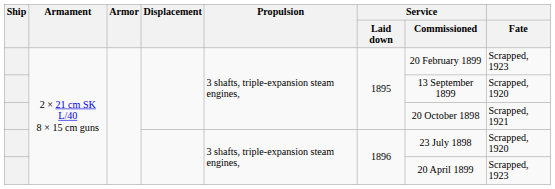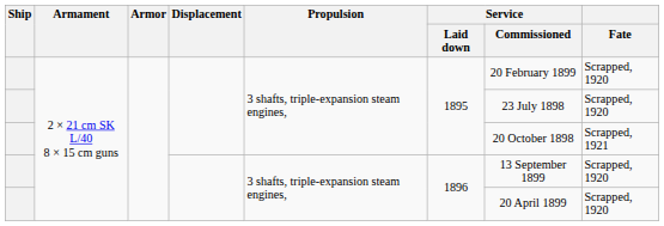row 3 | Fate: Scrapped, 1923 -> Scrapped, 1920
row 4 | Service / Commissioned: 13 September 1899 -> 23 July 1898
row 6 | Service / Commissioned: 23 July 1898 -> 13 September 1899
row 7 | Fate: Scrapped, 1923 -> Scrapped, 1920
